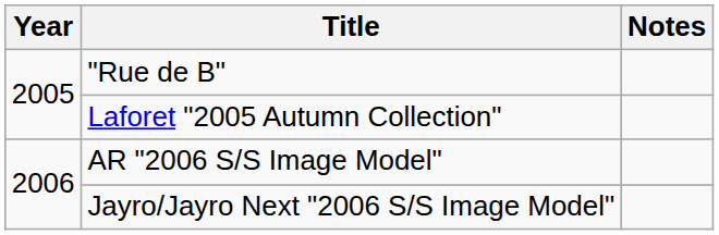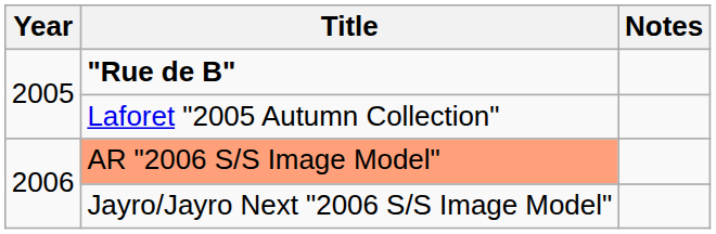"Rue de B" | Title: normal -> bold
AR "2006 S/S Image Model" | Title: no background -> lightsalmon background
